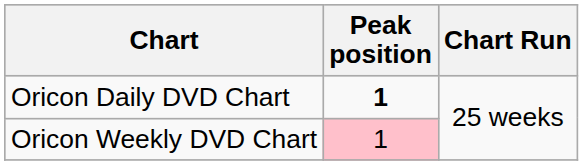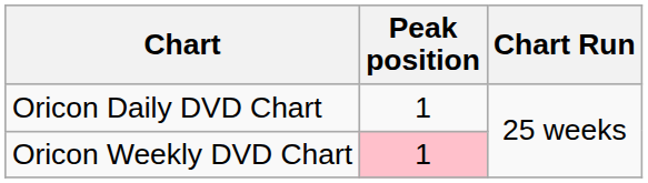Oricon Daily DVD Chart | Peak position: bold -> normal
